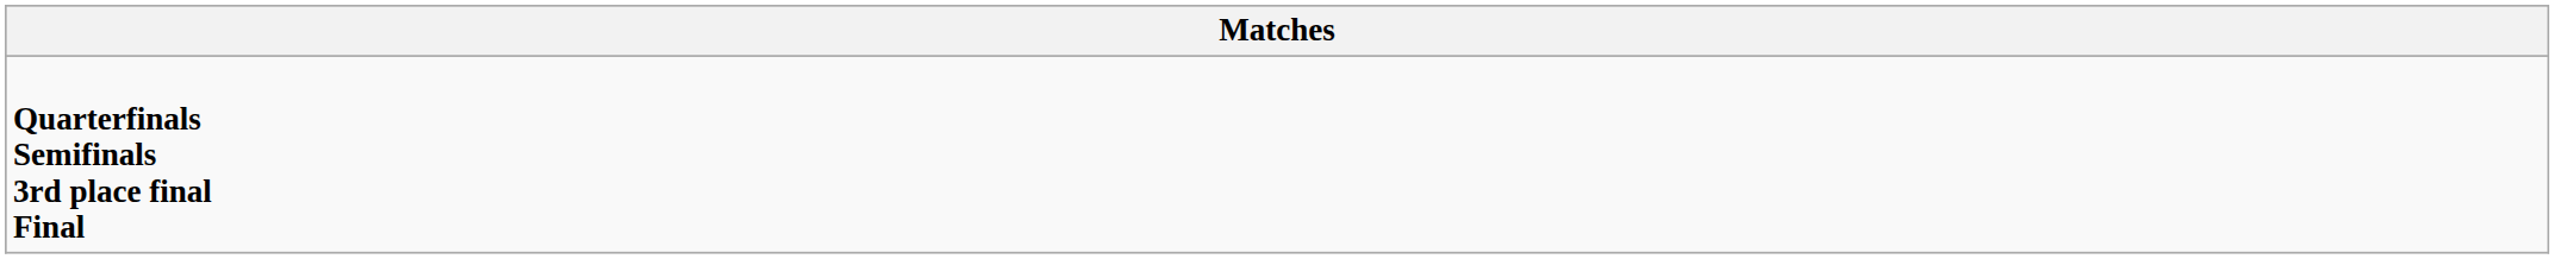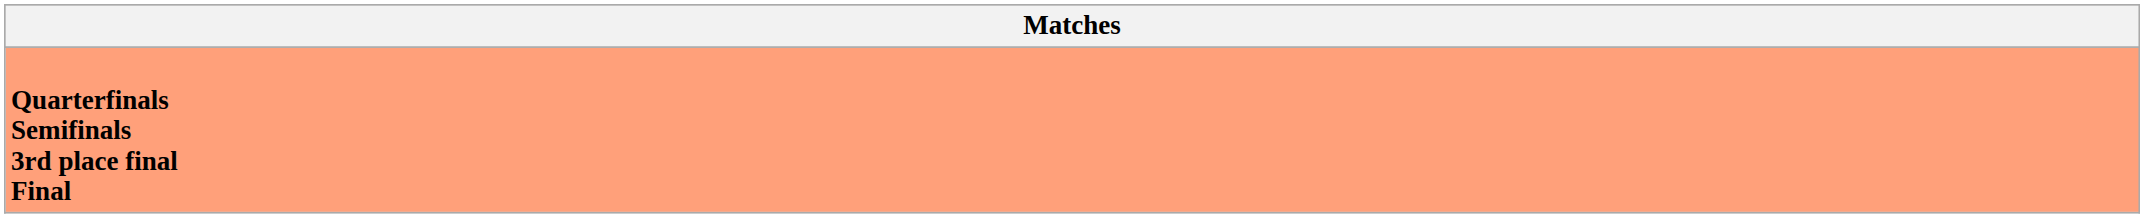row 2 | column 1: no background -> lightsalmon background
